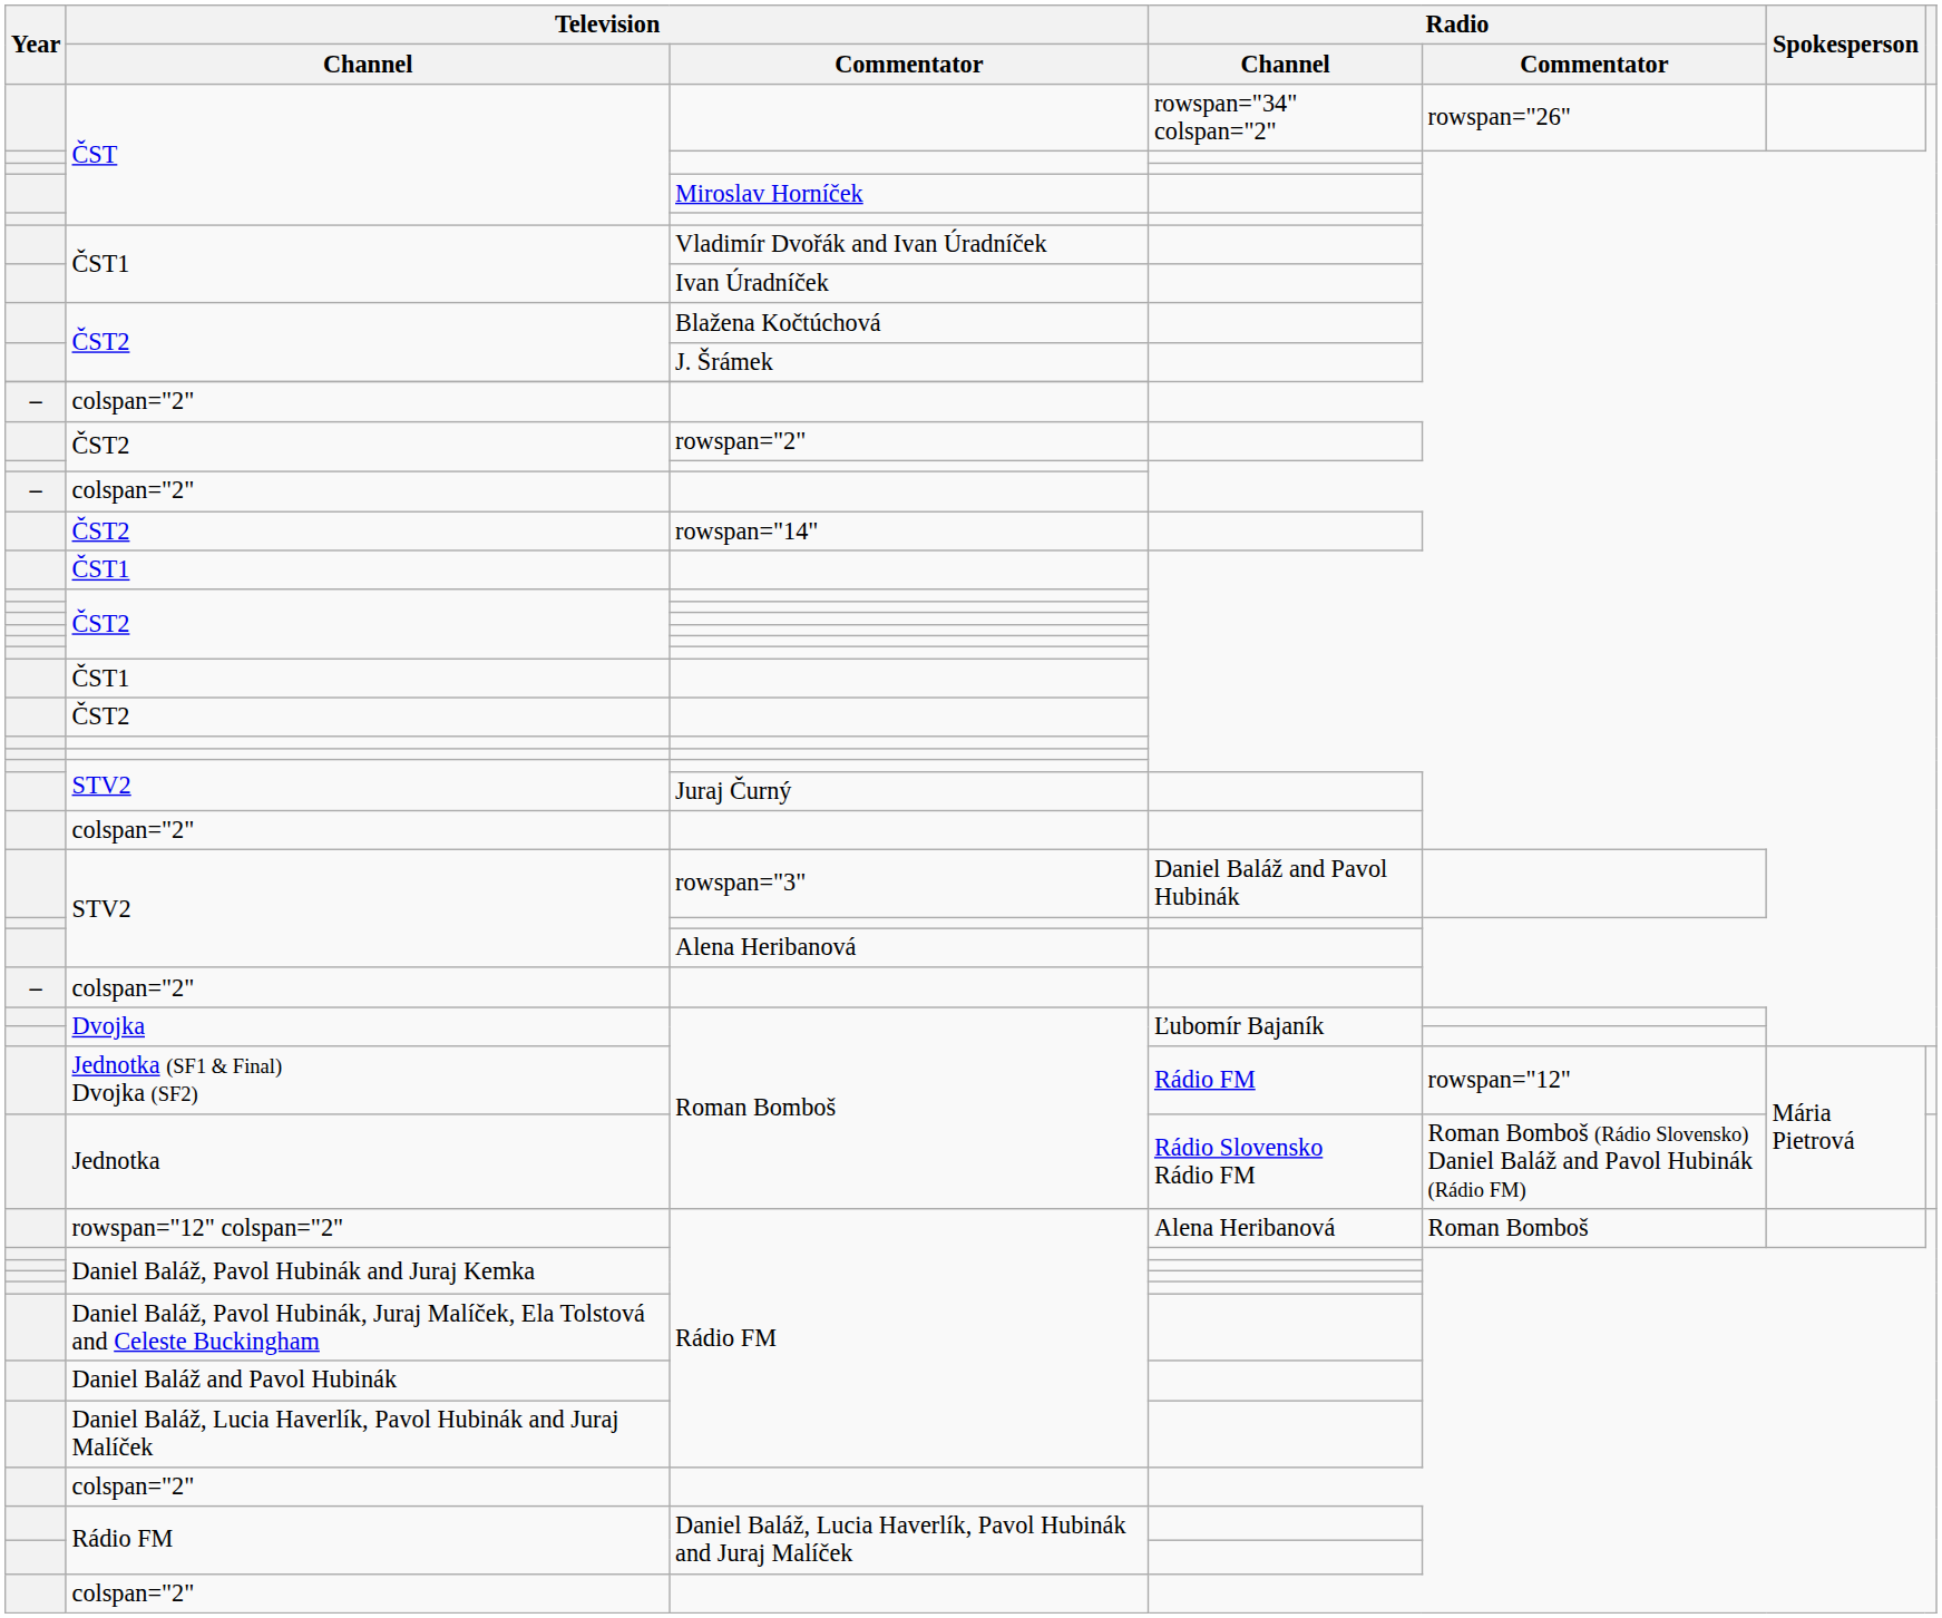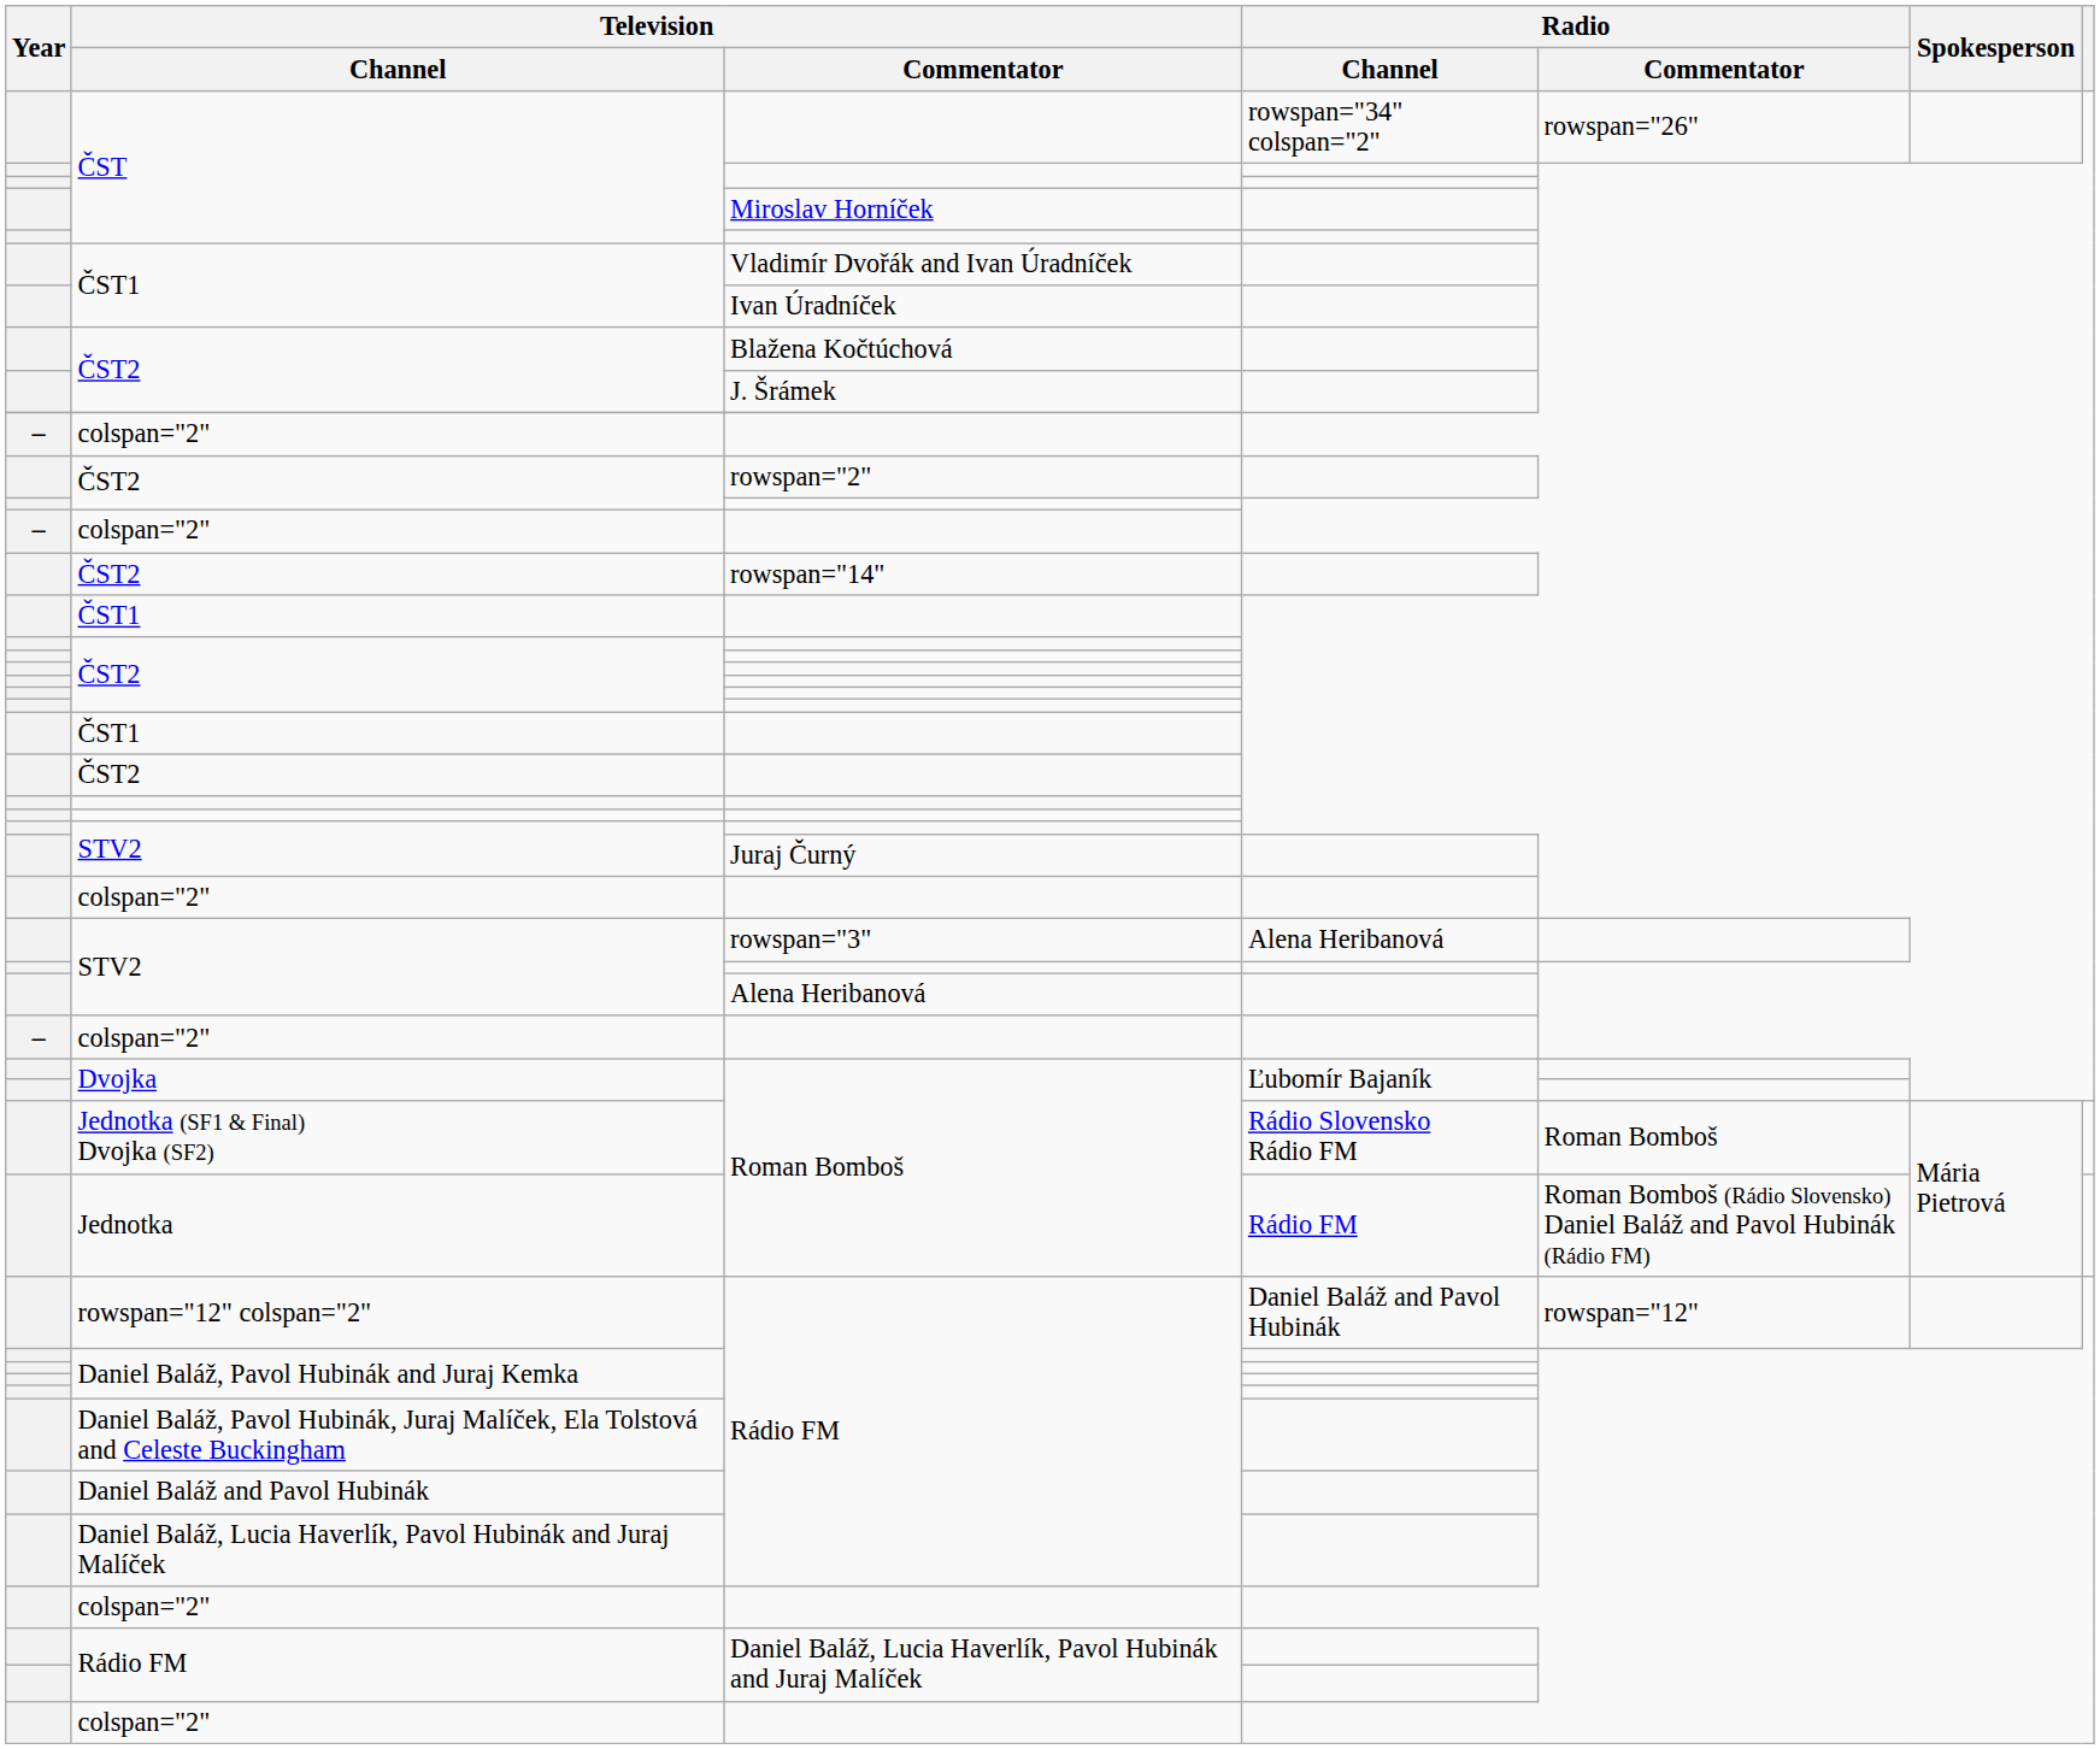STV2 / rowspan="3" | Radio / Channel: Daniel Baláž and Pavol Hubinák -> Alena Heribanová
Jednotka (SF1 & Final) Dvojka (SF2) | Radio / Channel: Rádio FM -> Rádio Slovensko Rádio FM
Jednotka (SF1 & Final) Dvojka (SF2) | Radio / Commentator: rowspan="12" -> Roman Bomboš
Jednotka | Radio / Channel: Rádio Slovensko Rádio FM -> Rádio FM
rowspan="12" colspan="2" | Radio / Channel: Alena Heribanová -> Daniel Baláž and Pavol Hubinák
rowspan="12" colspan="2" | Radio / Commentator: Roman Bomboš -> rowspan="12"
